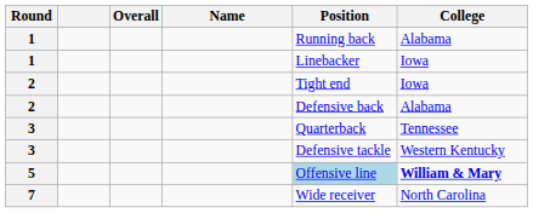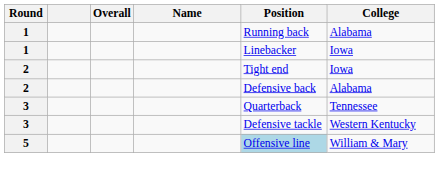5 | College: bold -> normal
- row: 7 | Wide receiver | North Carolina
